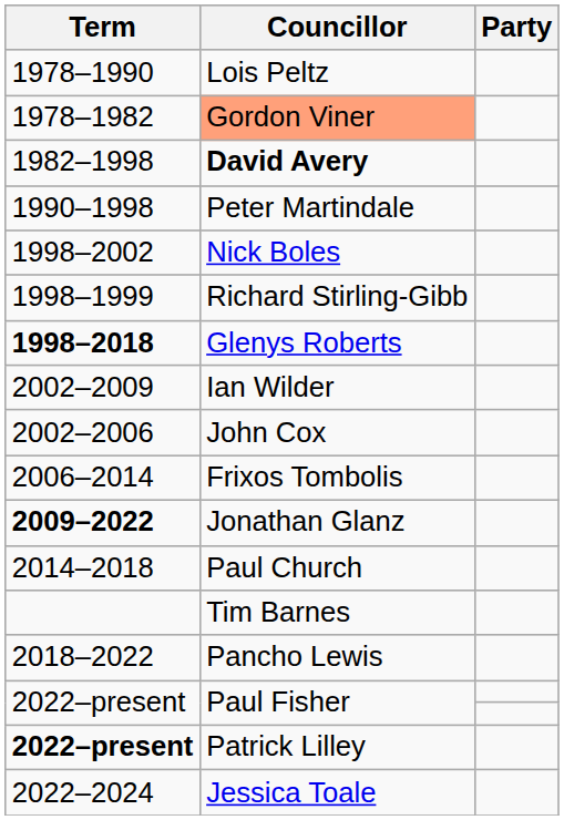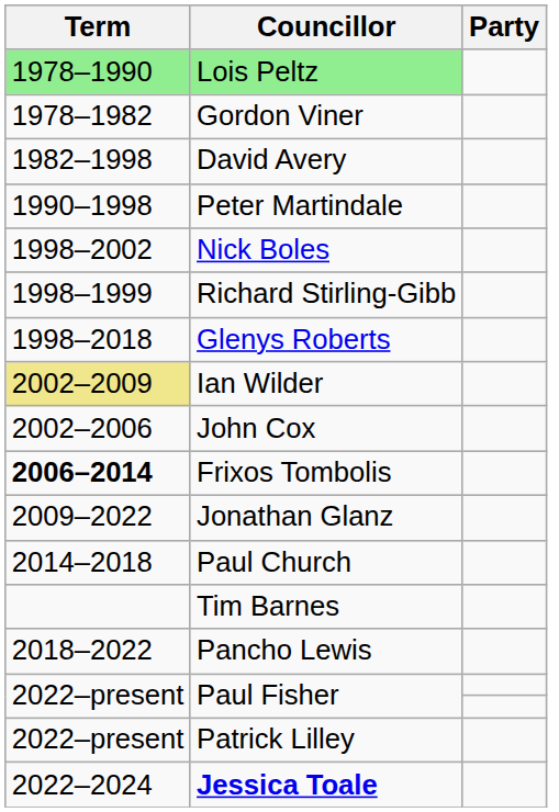Lois Peltz | Term: no background -> lightgreen background
Lois Peltz | Councillor: no background -> lightgreen background
Gordon Viner | Councillor: lightsalmon background -> no background
David Avery | Councillor: bold -> normal
Glenys Roberts | Term: bold -> normal
Ian Wilder | Term: no background -> khaki background
Frixos Tombolis | Term: normal -> bold
Jonathan Glanz | Term: bold -> normal
Patrick Lilley | Term: bold -> normal
Jessica Toale | Councillor: normal -> bold
